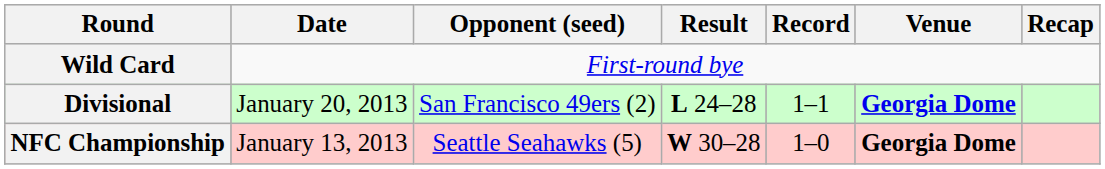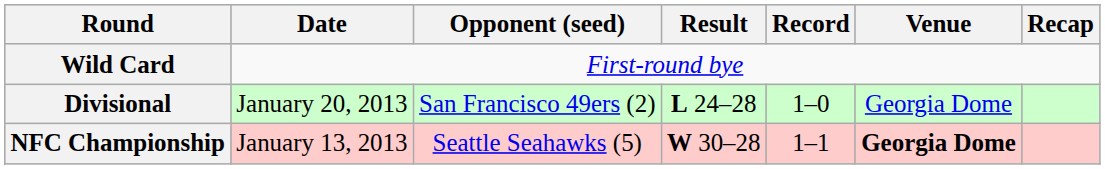Divisional | Record: 1–1 -> 1–0
Divisional | Venue: bold -> normal
NFC Championship | Record: 1–0 -> 1–1
